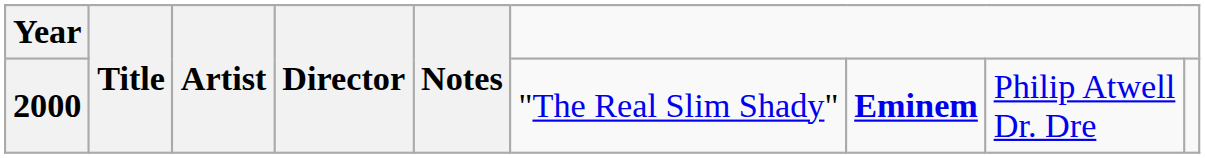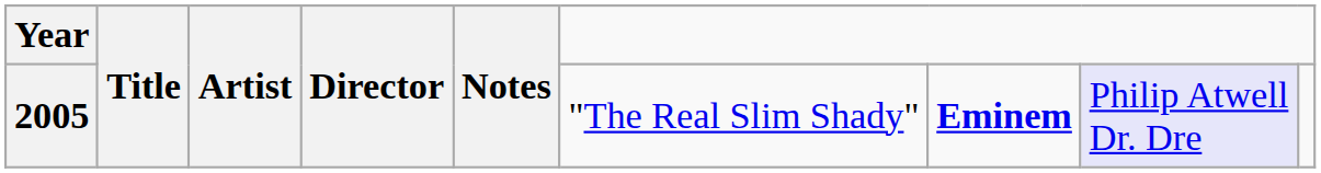row 2 | Year: 2000 -> 2005
row 2 | column 8: no background -> lavender background
